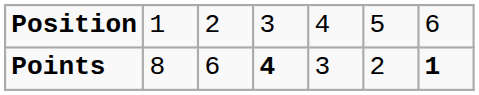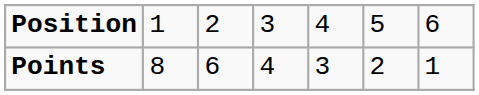Points | column 4: bold -> normal
Points | column 7: bold -> normal
